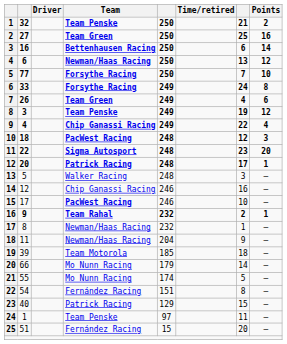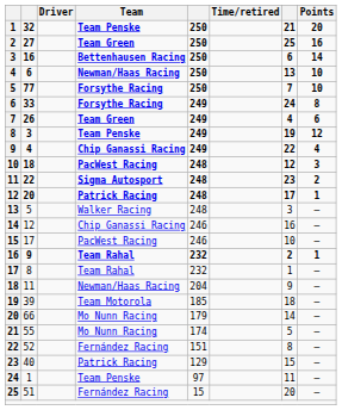row 2 | Points: 2 -> 20
row 5 | Points: 12 -> 10
row 12 | Points: 20 -> 2
row 16 | Team: bold -> normal
row 18 | Team: Newman/Haas Racing -> Team Rahal
row 23 | column 2: 54 -> 52
